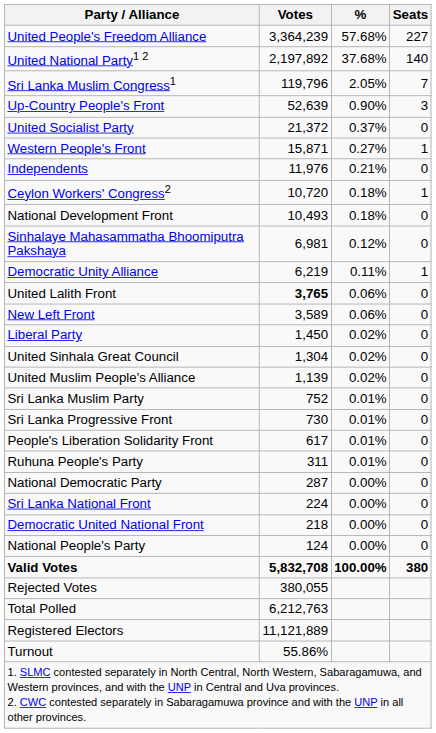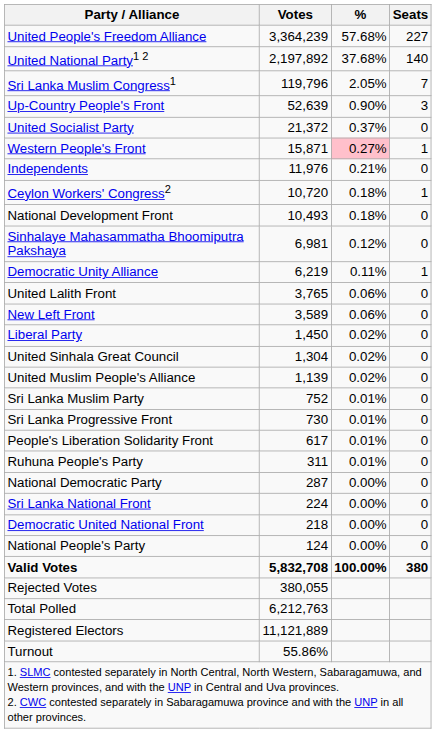Western People's Front | %: no background -> pink background
United Lalith Front | Votes: bold -> normal
